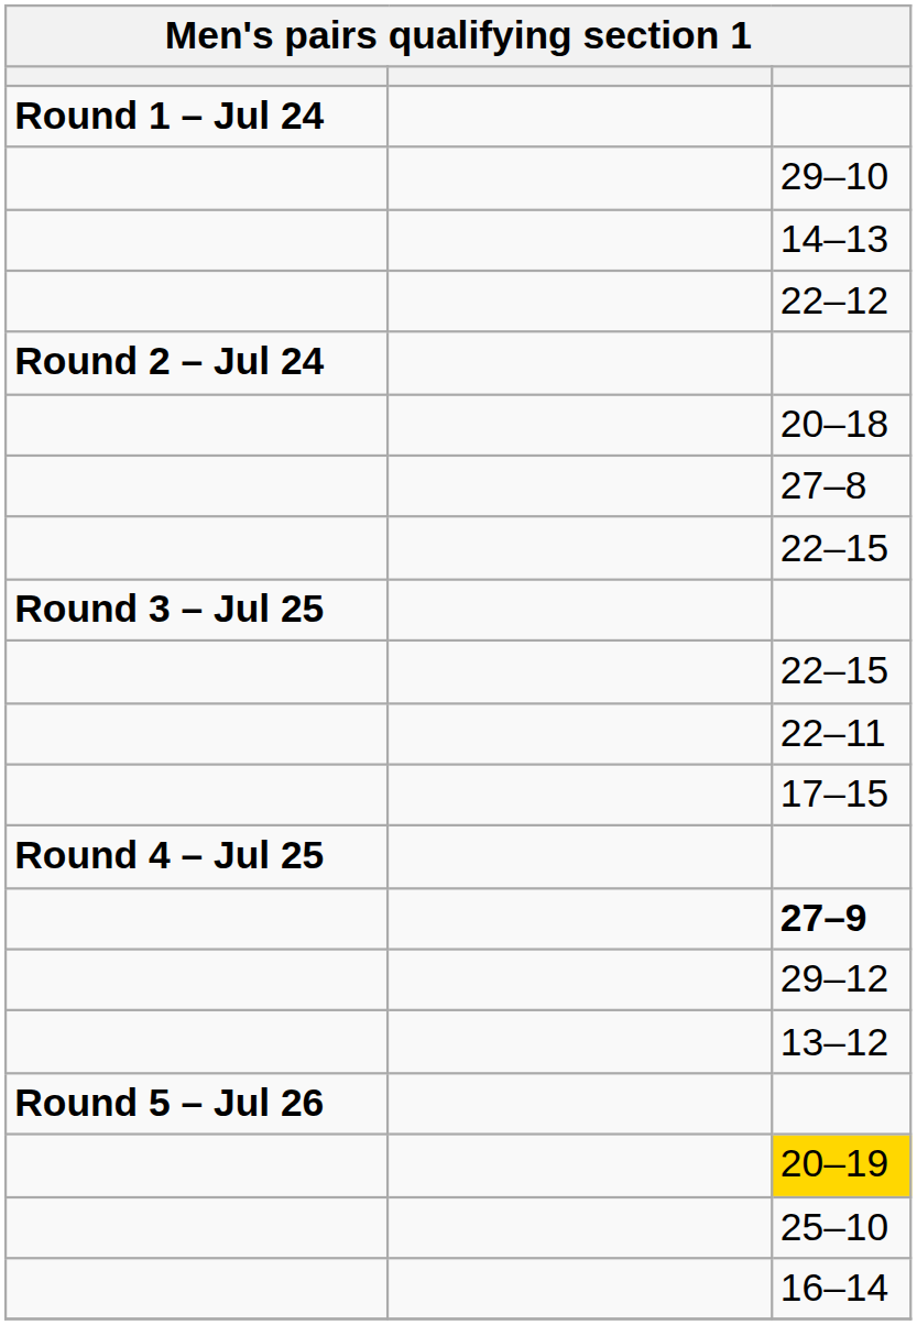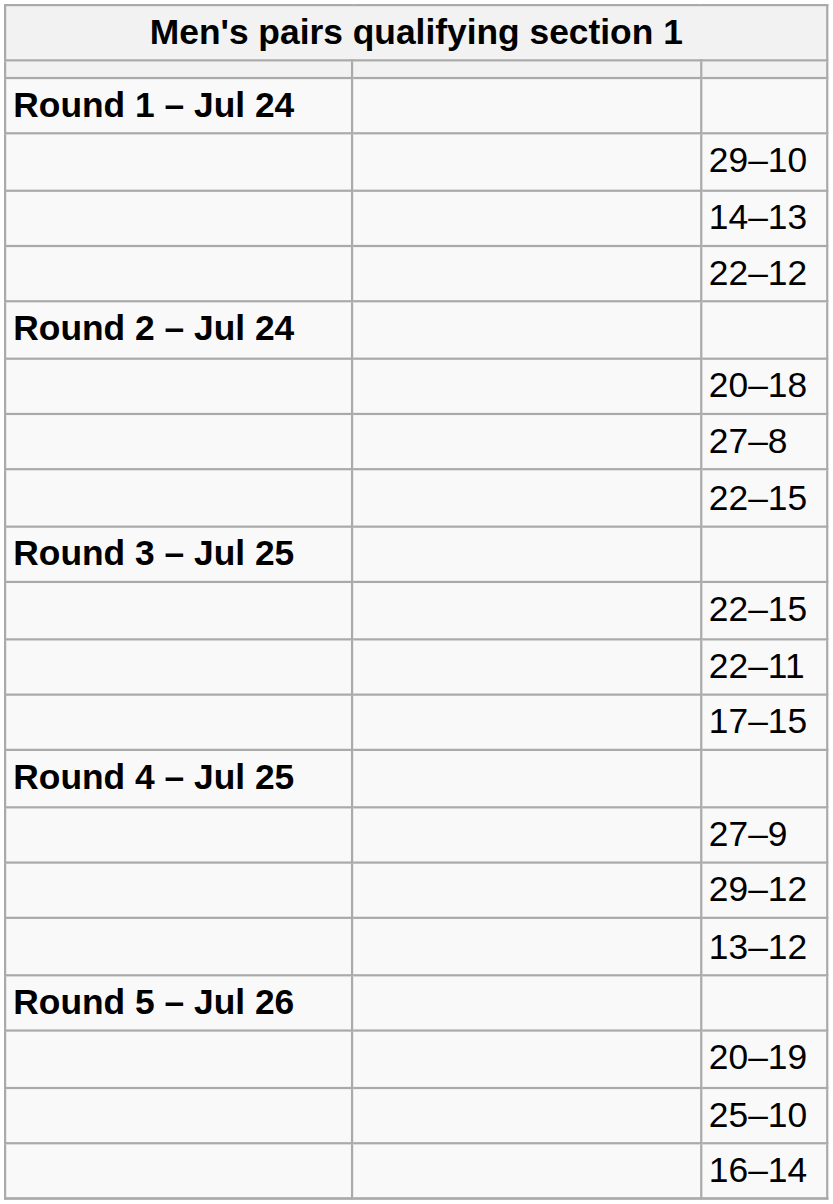27–9 | column 3: bold -> normal
20–19 | column 3: gold background -> no background
